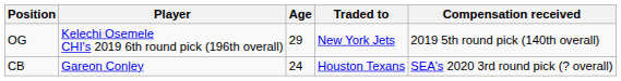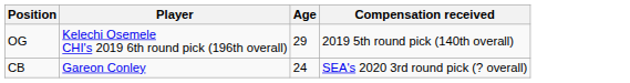- column: Traded to | New York Jets | Houston Texans
